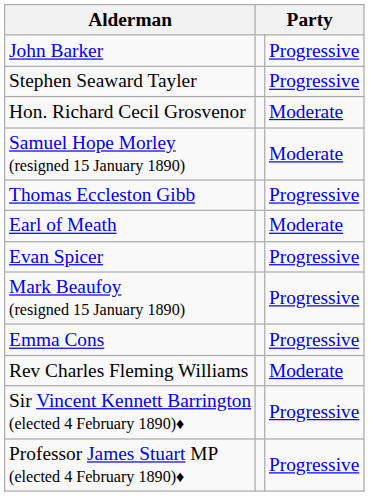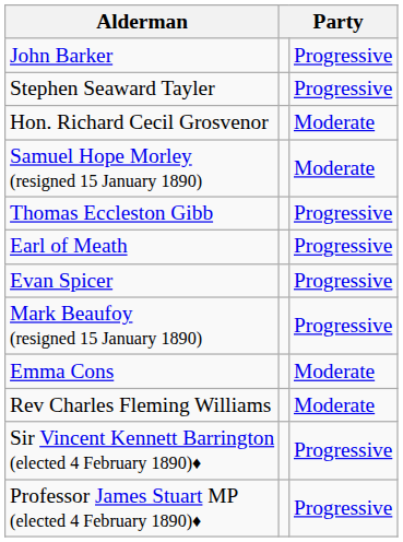Earl of Meath | column 3: Moderate -> Progressive
Emma Cons | column 3: Progressive -> Moderate
